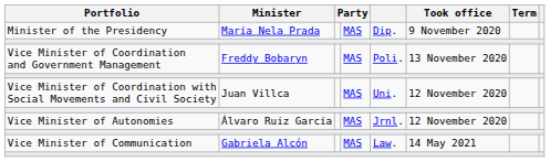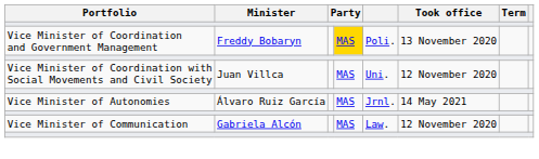- row: Minister of the Presidency | María Nela Prada | MAS | Dip. | 9 November 2020
Vice Minister of Coordination and Government Management | column 4: no background -> gold background
Vice Minister of Autonomies | Took office: 12 November 2020 -> 14 May 2021
Vice Minister of Communication | Took office: 14 May 2021 -> 12 November 2020
